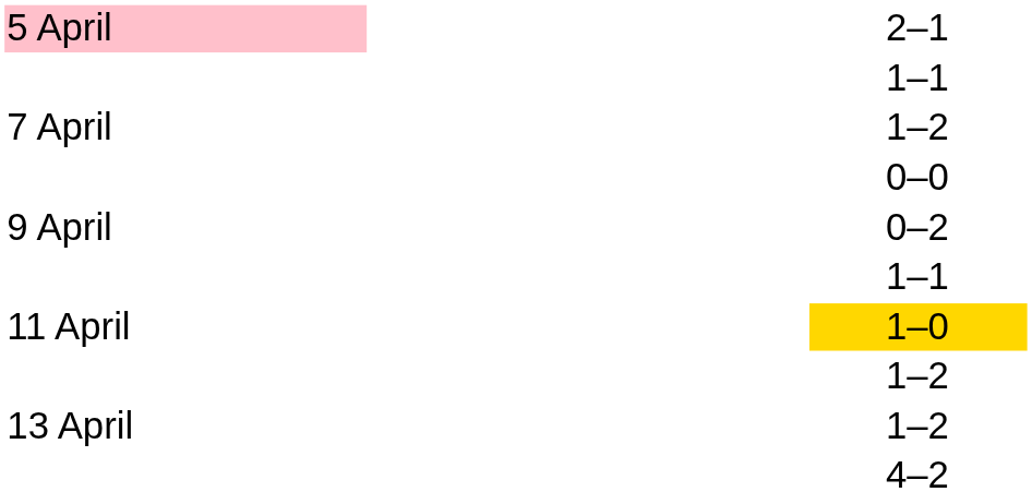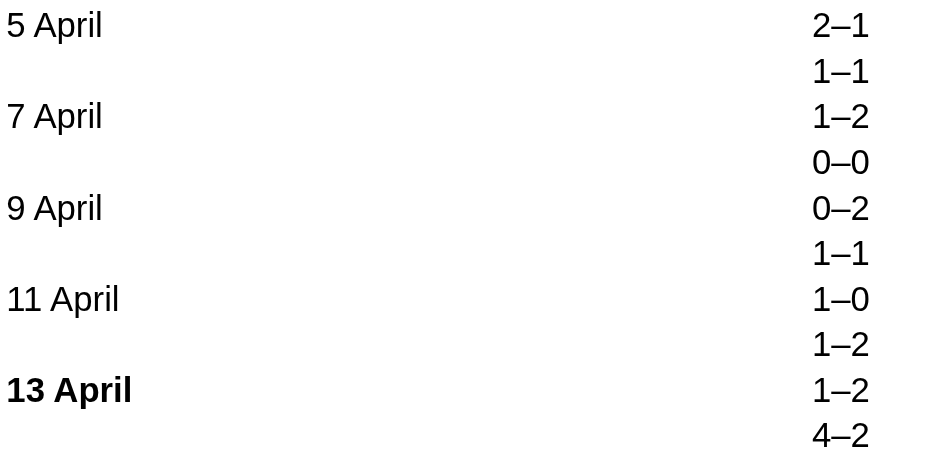2–1 | column 1: pink background -> no background
1–0 | column 2: gold background -> no background
13 April / 1–2 | column 1: normal -> bold
